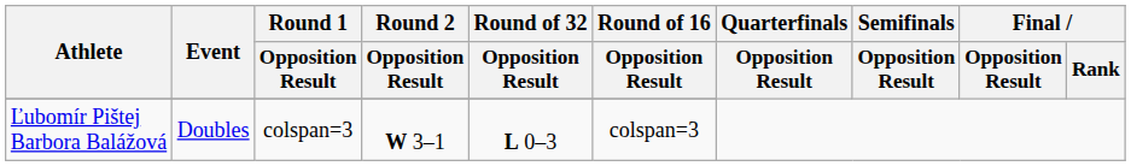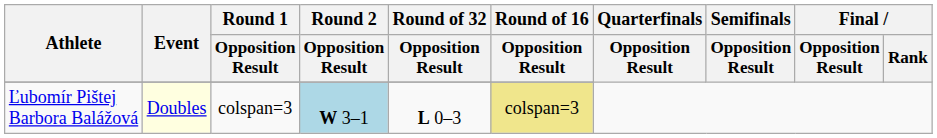Ľubomír Pištej Barbora Balážová | Event: no background -> lightyellow background
Ľubomír Pištej Barbora Balážová | Round 2 / Opposition Result: no background -> lightblue background
Ľubomír Pištej Barbora Balážová | Round of 16 / Opposition Result: no background -> khaki background
